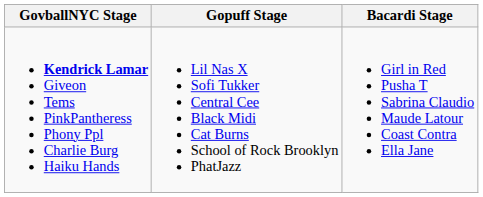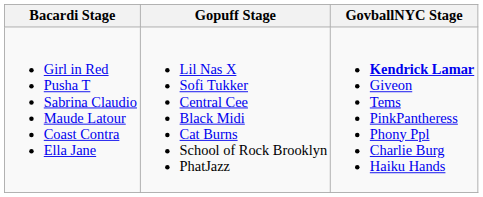columns swapped: GovballNYC Stage <-> Bacardi Stage
